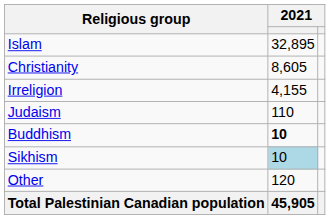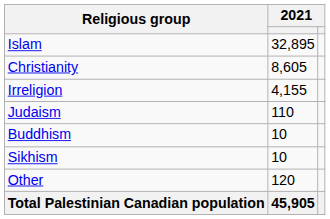Buddhism | column 2: bold -> normal
Sikhism | column 2: lightblue background -> no background
